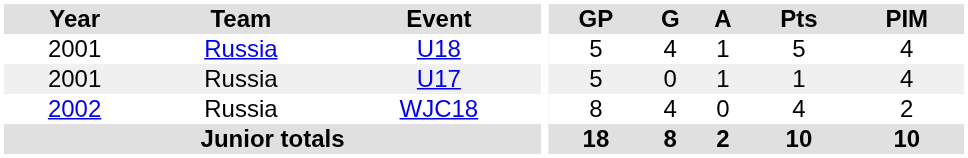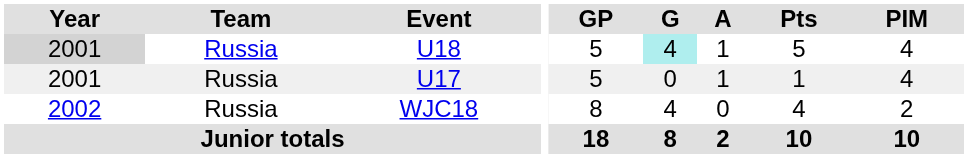U18 | Year: no background -> lightgrey background
U18 | G: no background -> paleturquoise background
